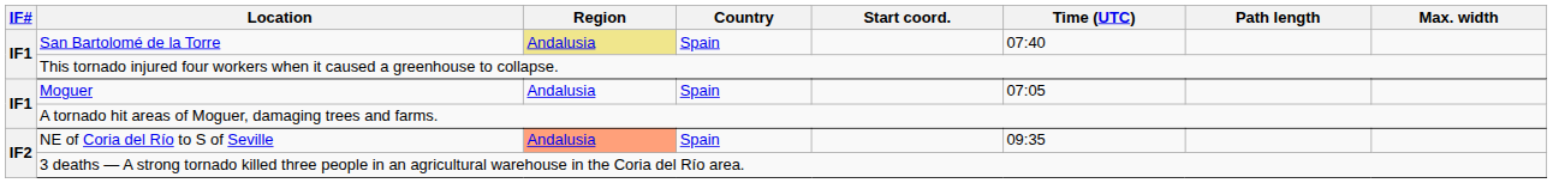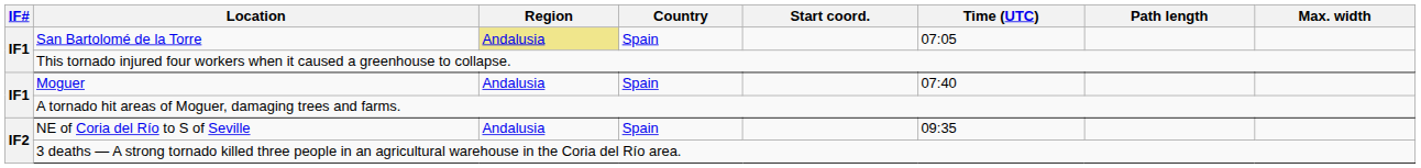San Bartolomé de la Torre | Time (UTC): 07:40 -> 07:05
Moguer | Time (UTC): 07:05 -> 07:40
NE of Coria del Río to S of Seville | Region: lightsalmon background -> no background
